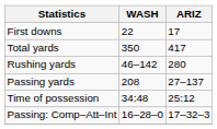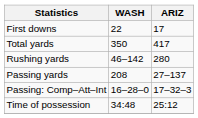rows swapped: Passing: Comp–Att–Int <-> Time of possession
